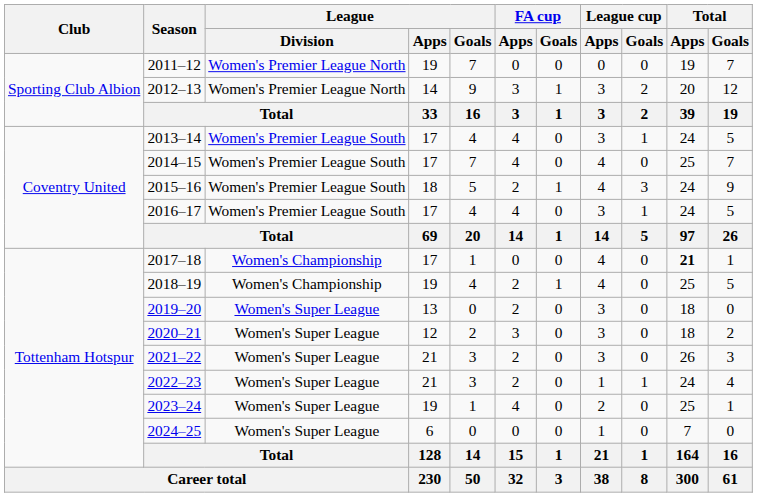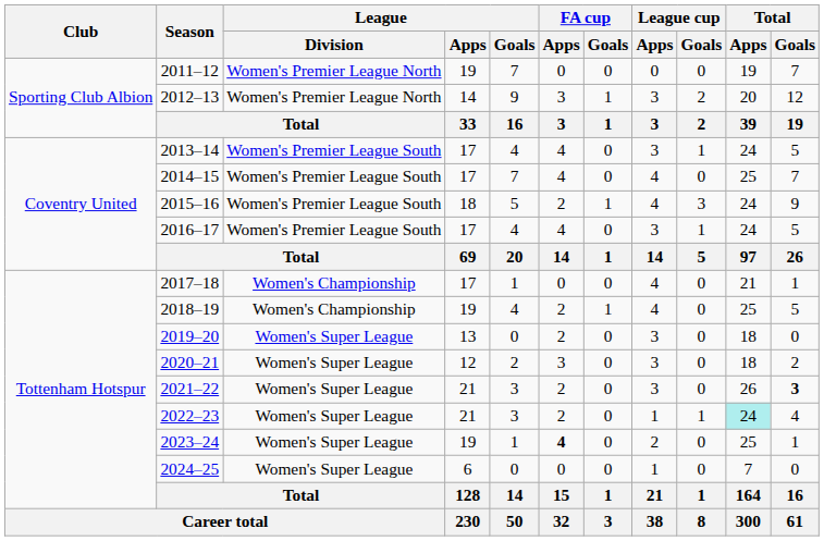2017–18 | Total / Apps: bold -> normal
2021–22 | Total / Goals: normal -> bold
2022–23 | Total / Apps: no background -> paleturquoise background
2023–24 | FA cup / Apps: normal -> bold
